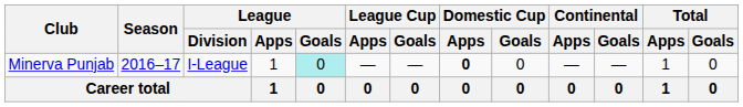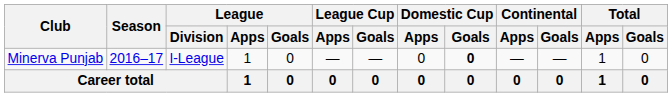Minerva Punjab | League / Goals: paleturquoise background -> no background
Minerva Punjab | Domestic Cup / Apps: bold -> normal
Minerva Punjab | Domestic Cup / Goals: normal -> bold
